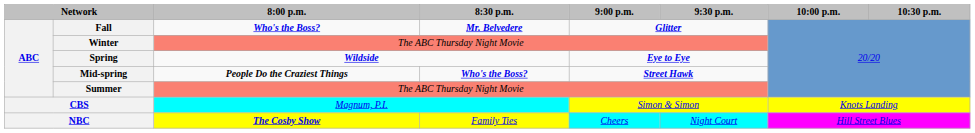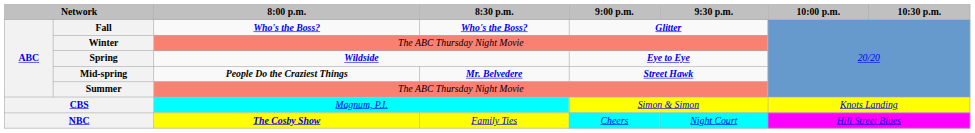Fall | 8:30 p.m.: Mr. Belvedere -> Who's the Boss?
Mid-spring | 8:30 p.m.: Who's the Boss? -> Mr. Belvedere
